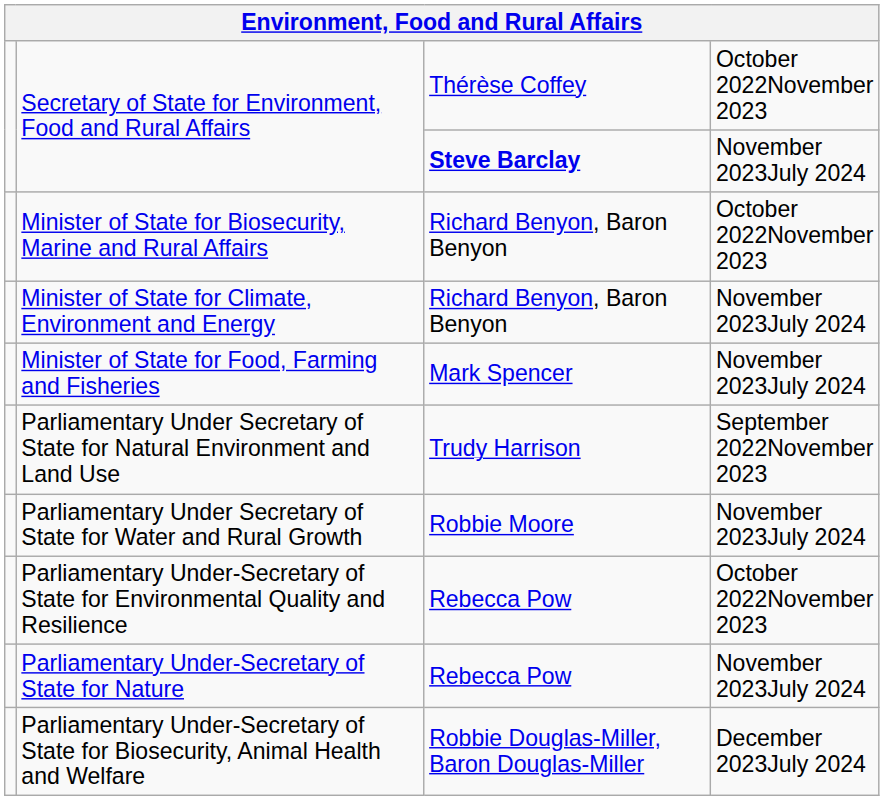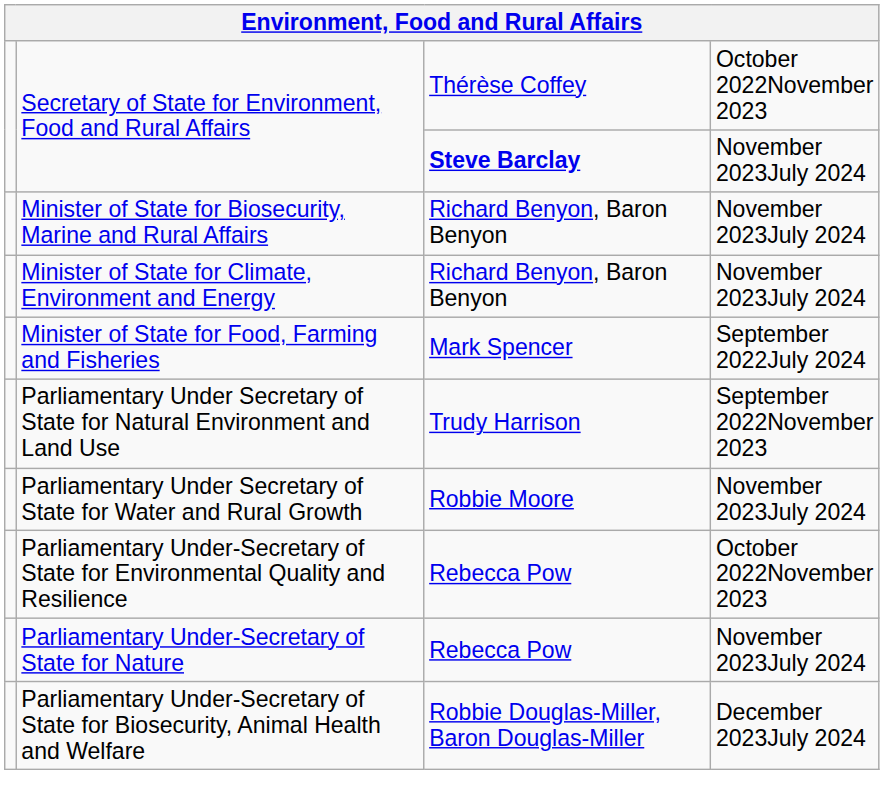Minister of State for Biosecurity, Marine and Rural Affairs | column 4: October 2022November 2023 -> November 2023July 2024
Minister of State for Food, Farming and Fisheries | column 4: November 2023July 2024 -> September 2022July 2024
